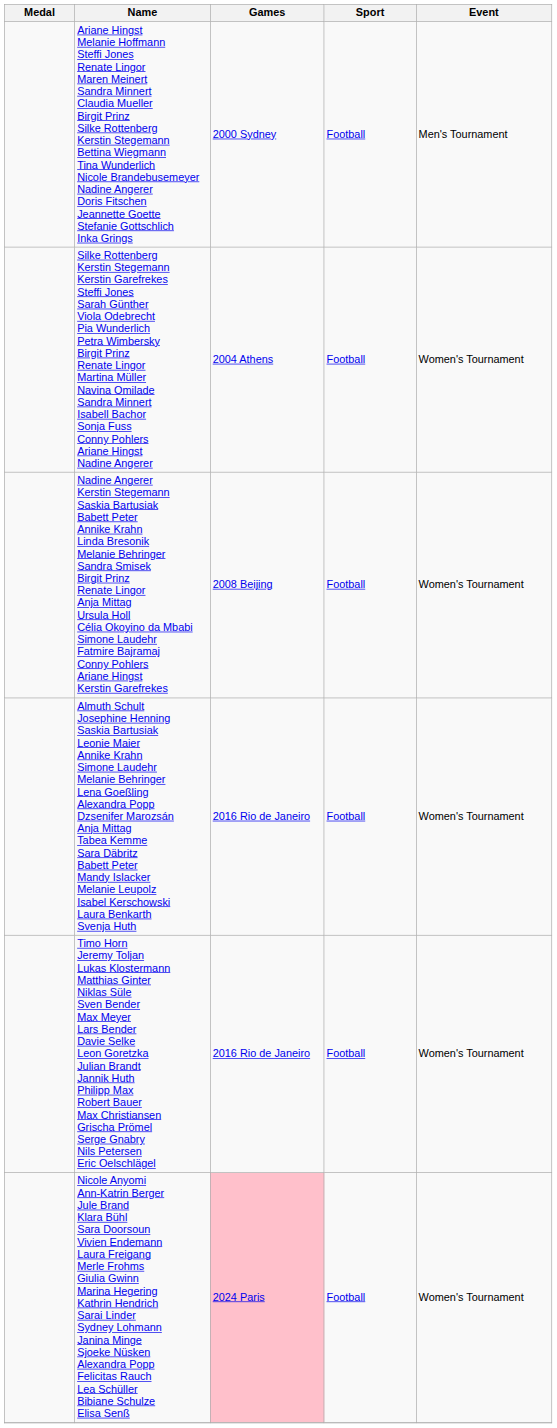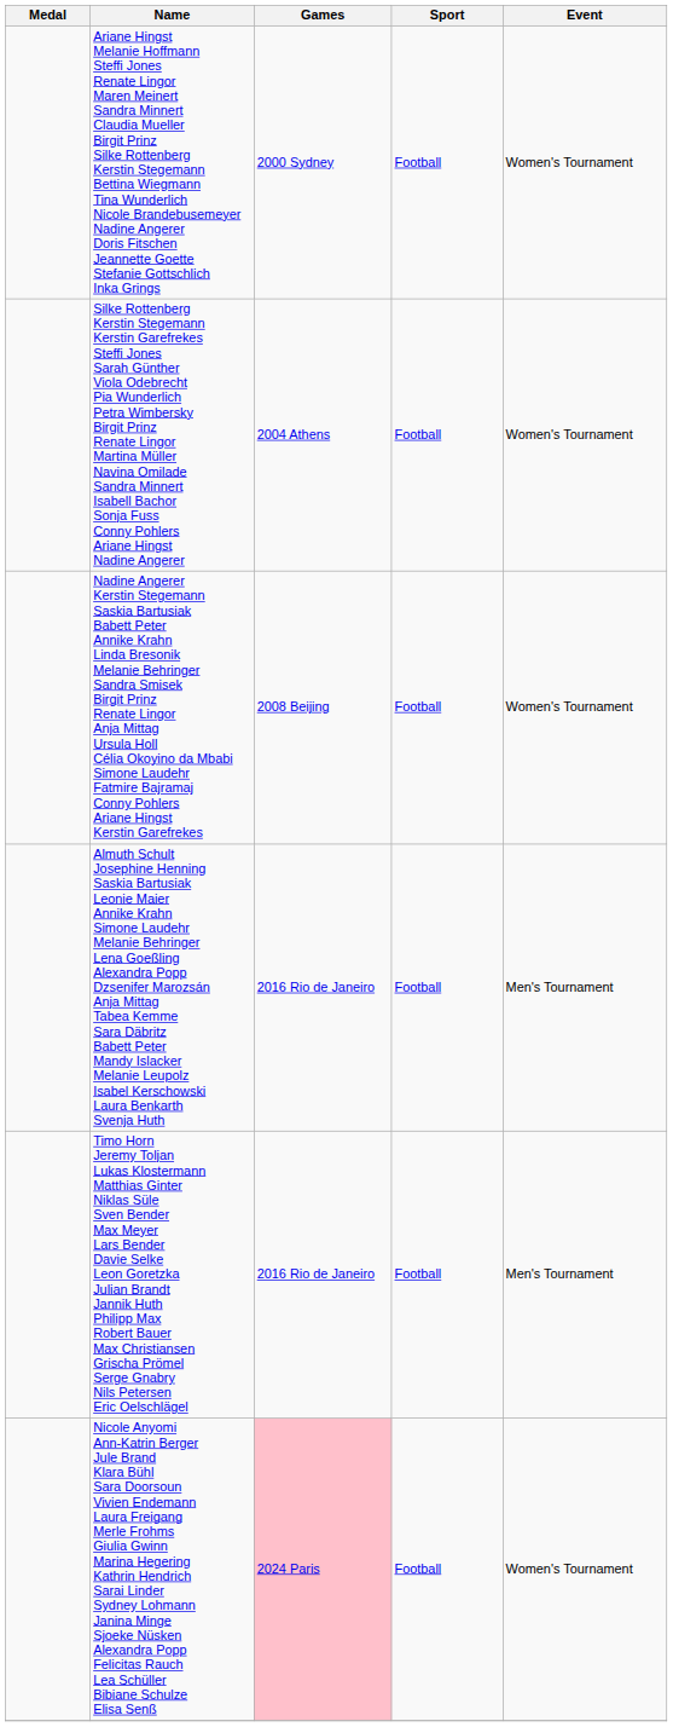row 2 | Event: Men's Tournament -> Women's Tournament
row 5 | Event: Women's Tournament -> Men's Tournament
row 6 | Event: Women's Tournament -> Men's Tournament
